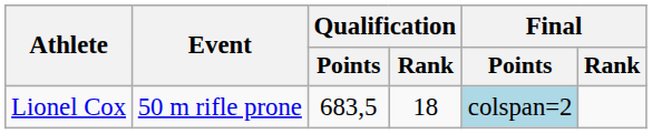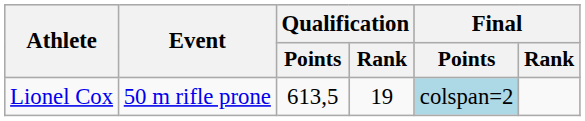Lionel Cox | Qualification / Points: 683,5 -> 613,5
Lionel Cox | Qualification / Rank: 18 -> 19
